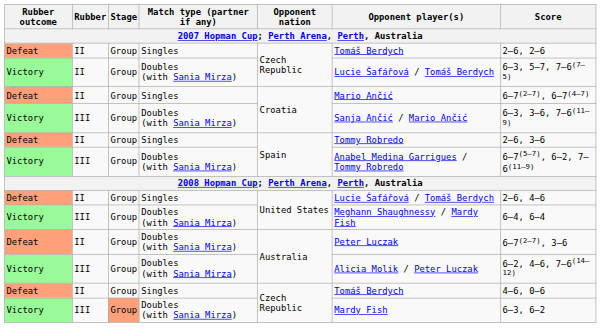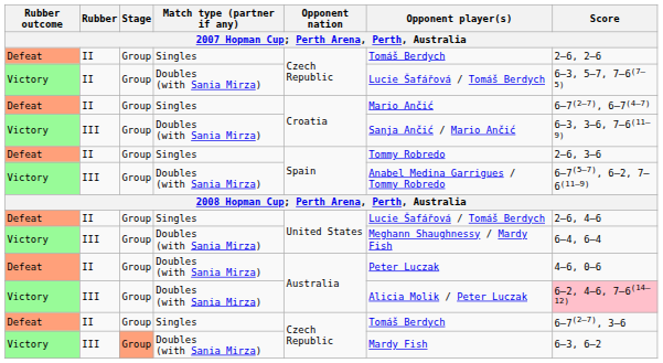row 12 | Score: 6–7(2–7), 3–6 -> 4–6, 0–6
row 13 | Score: no background -> pink background
row 14 | Score: 4–6, 0–6 -> 6–7(2–7), 3–6
